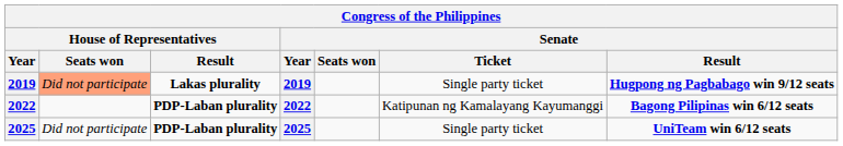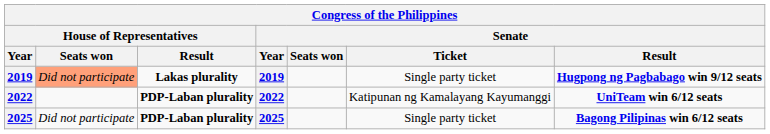row 5 | Senate / Result: Bagong Pilipinas win 6/12 seats -> UniTeam win 6/12 seats
row 6 | Senate / Result: UniTeam win 6/12 seats -> Bagong Pilipinas win 6/12 seats
